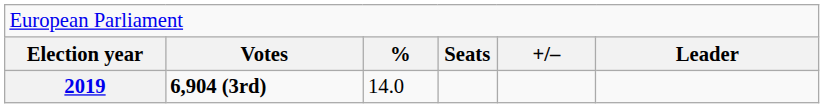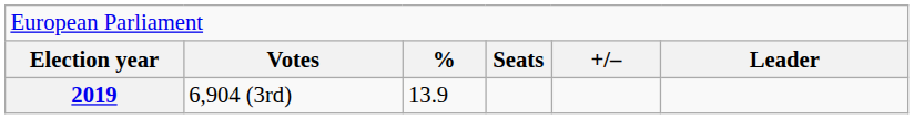2019 | column 2: bold -> normal
2019 | column 3: 14.0 -> 13.9
